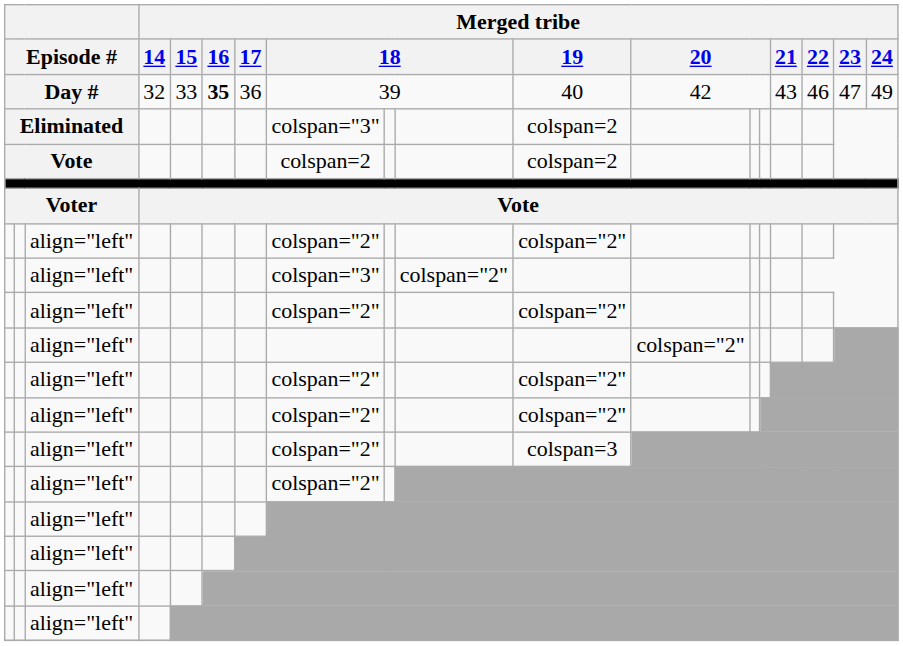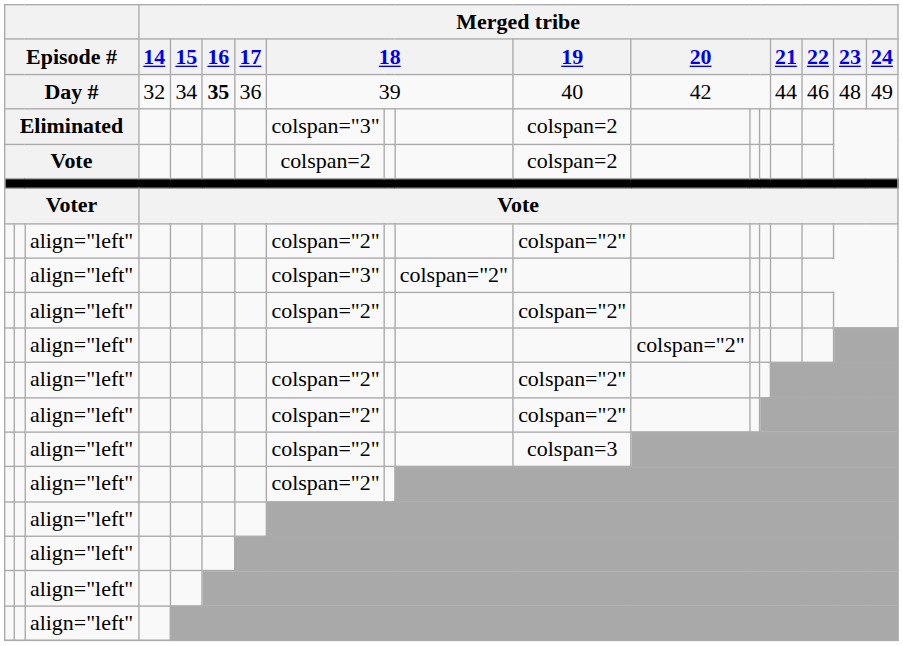Day # | Merged tribe / 15: 33 -> 34
Day # | Merged tribe / 21: 43 -> 44
Day # | Merged tribe / 23: 47 -> 48
